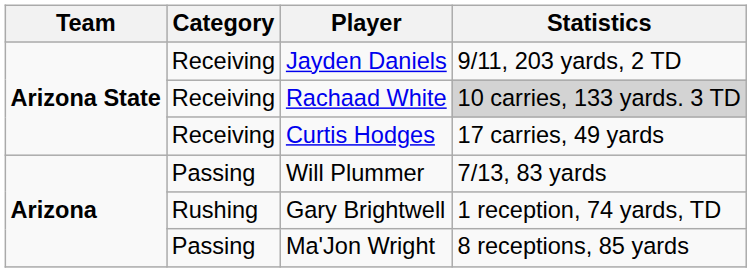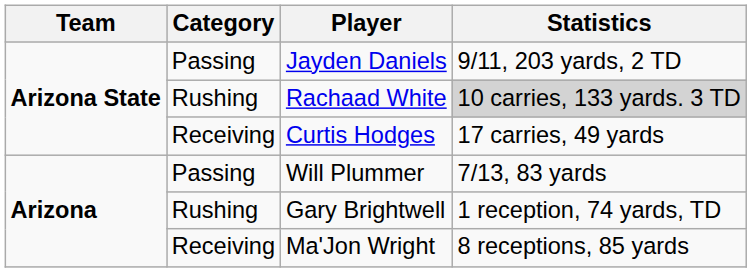Jayden Daniels | Category: Receiving -> Passing
Rachaad White | Category: Receiving -> Rushing
Ma'Jon Wright | Category: Passing -> Receiving
